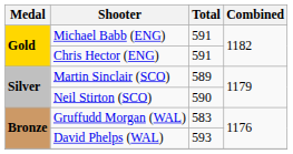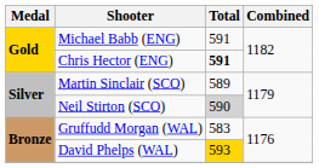Chris Hector (ENG) | Total: normal -> bold
Neil Stirton (SCO) | Total: no background -> lightgrey background
David Phelps (WAL) | Total: no background -> gold background
